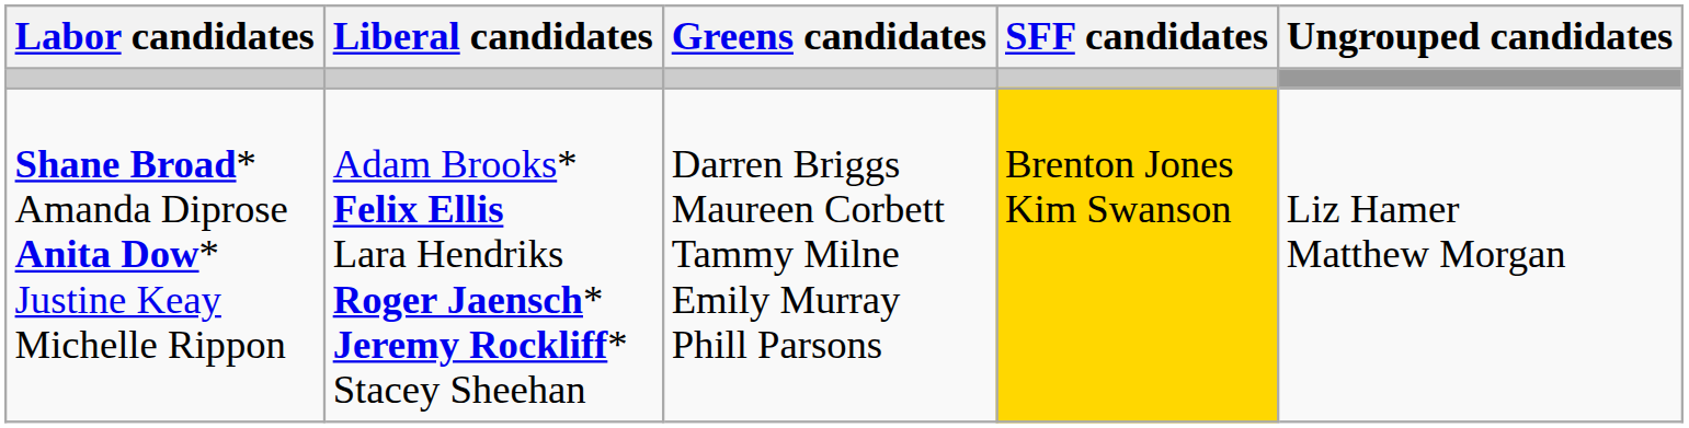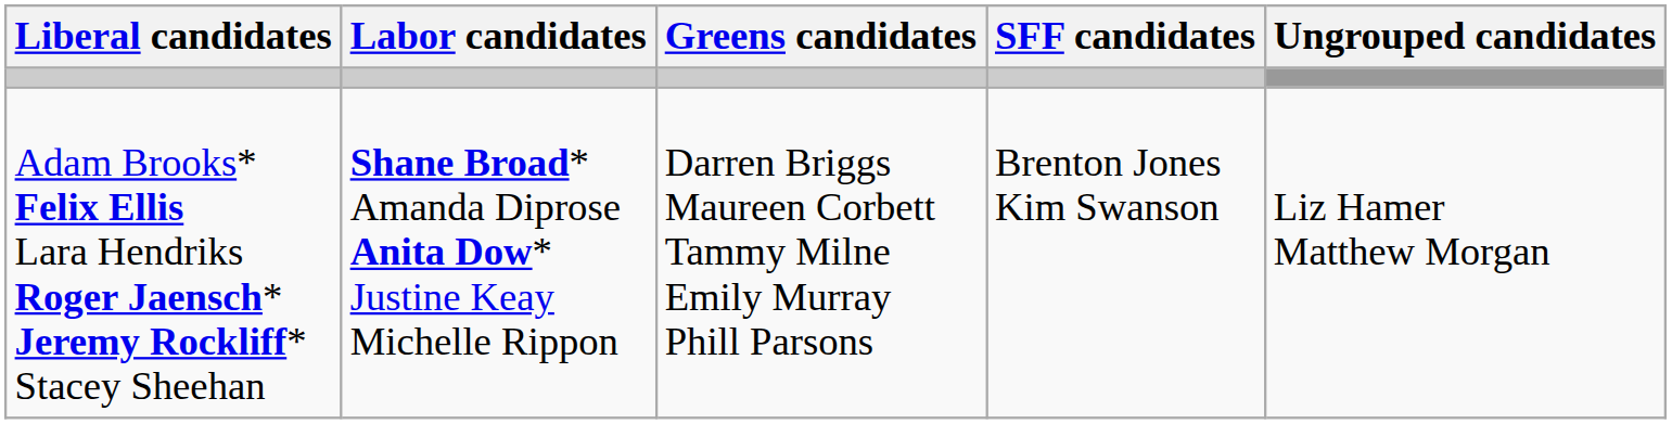columns swapped: Labor candidates <-> Liberal candidates
row 3 | SFF candidates: gold background -> no background
